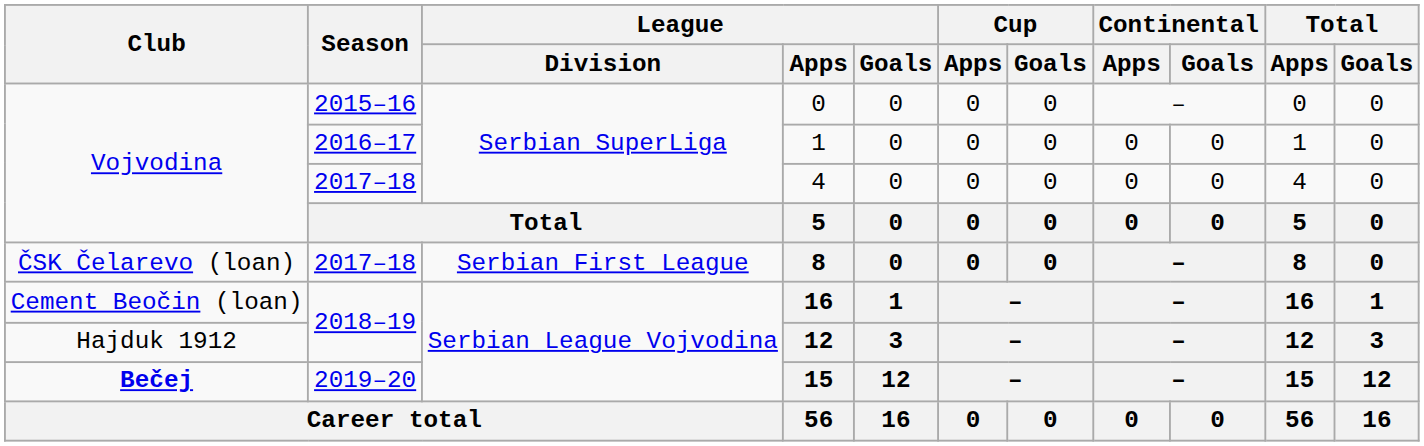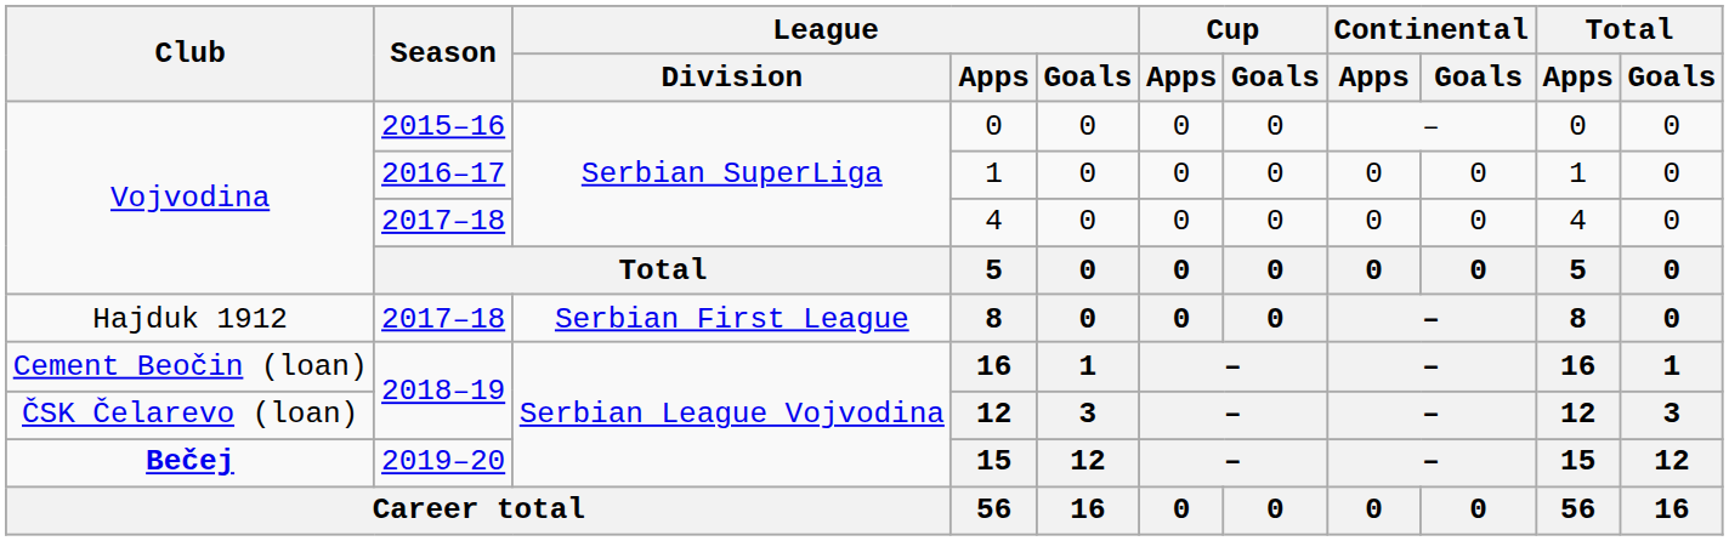row 7 | Club: ČSK Čelarevo (loan) -> Hajduk 1912
row 9 | Club: Hajduk 1912 -> ČSK Čelarevo (loan)
